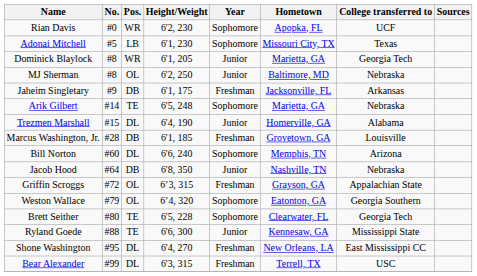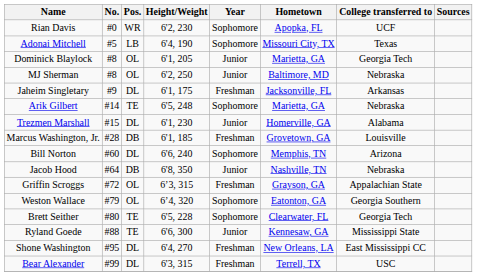Adonai Mitchell | Height/Weight: 6'1, 230 -> 6'4, 190
Dominick Blaylock | Pos.: WR -> OL
Jaheim Singletary | Pos.: DB -> DL
Trezmen Marshall | Height/Weight: 6'4, 190 -> 6'1, 230
